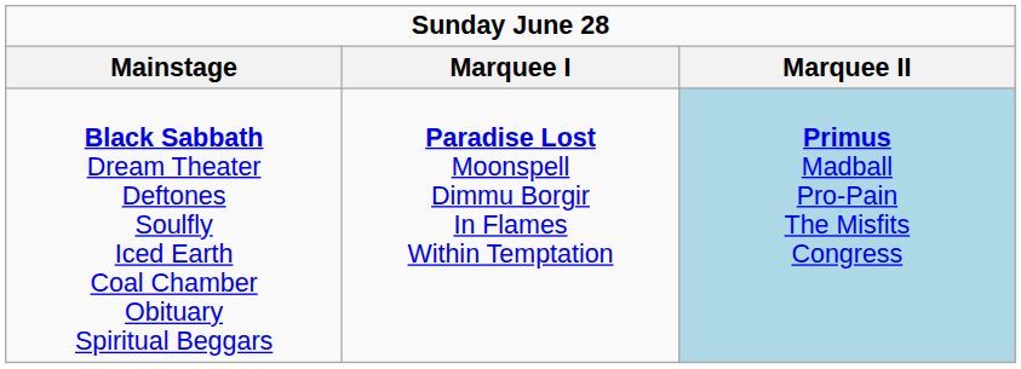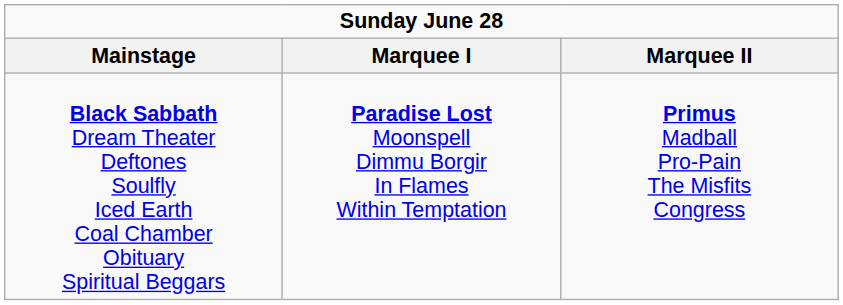row 3 | Marquee II: lightblue background -> no background
